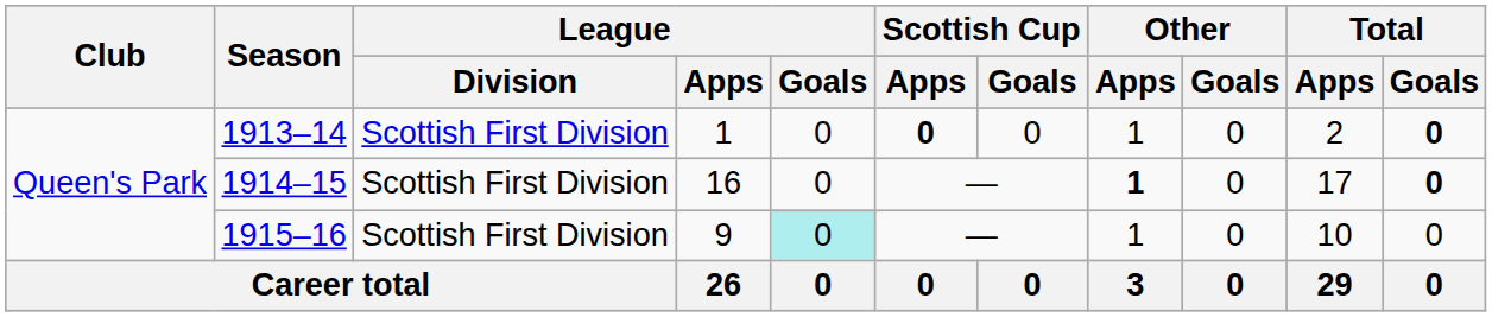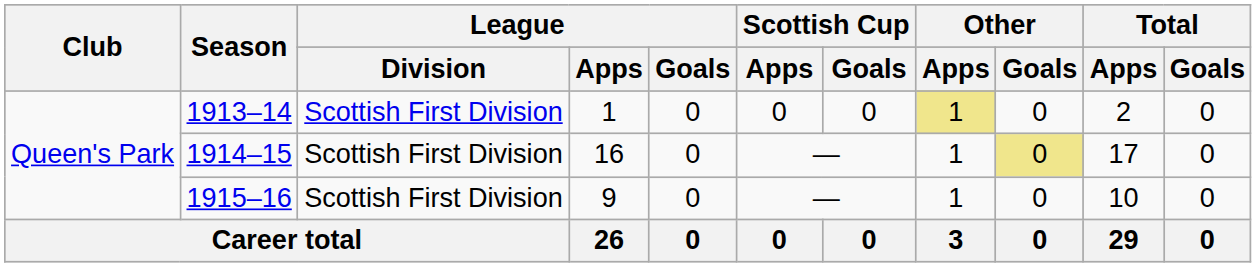1913–14 | Scottish Cup / Apps: bold -> normal
1913–14 | Other / Apps: no background -> khaki background
1913–14 | Total / Goals: bold -> normal
1914–15 | Other / Apps: bold -> normal
1914–15 | Other / Goals: no background -> khaki background
1914–15 | Total / Goals: bold -> normal
1915–16 | League / Goals: paleturquoise background -> no background
